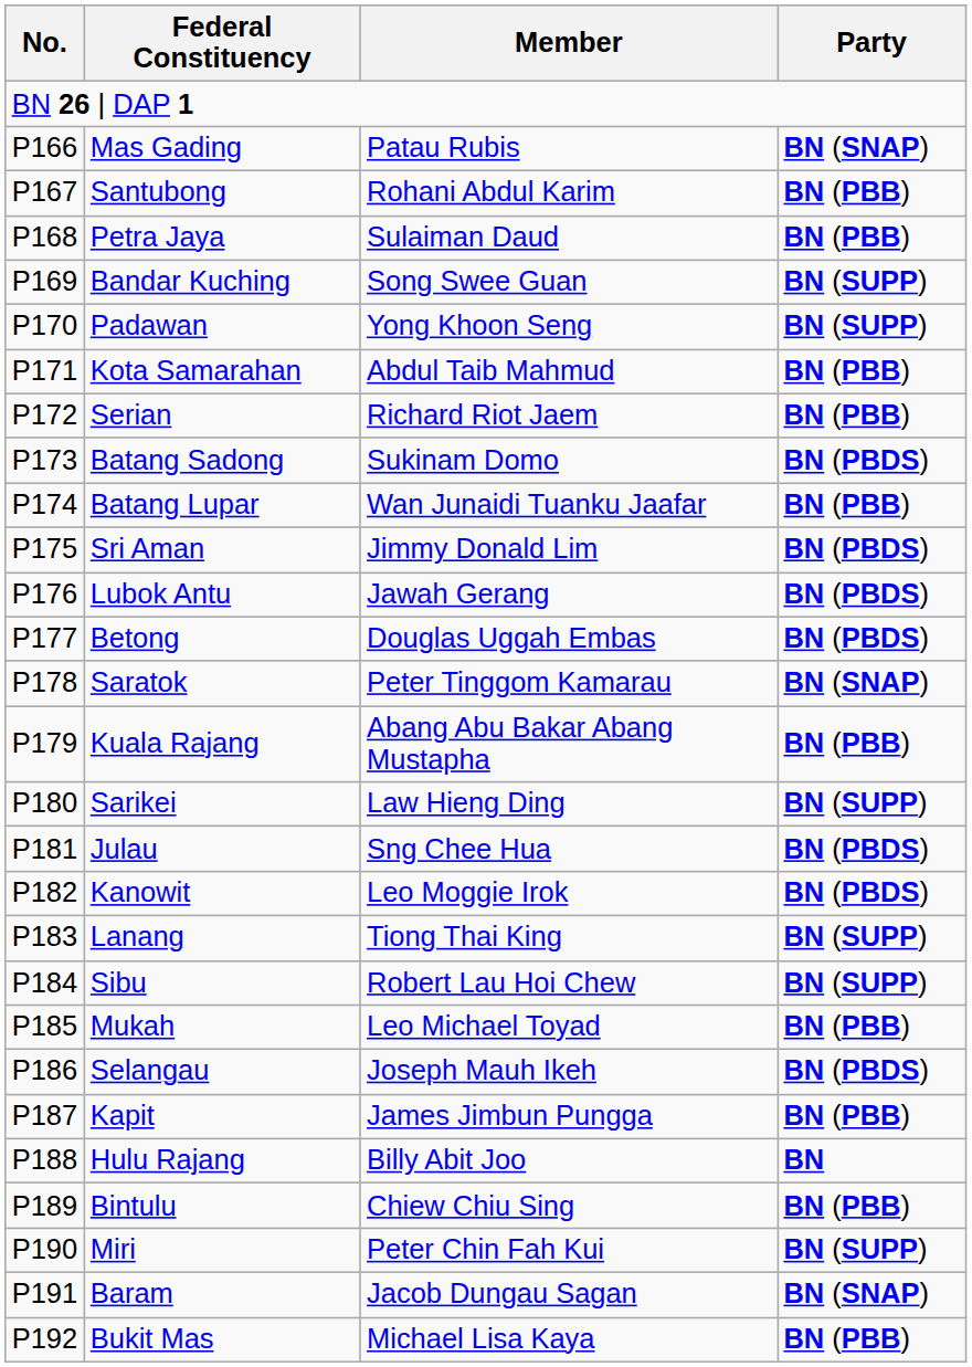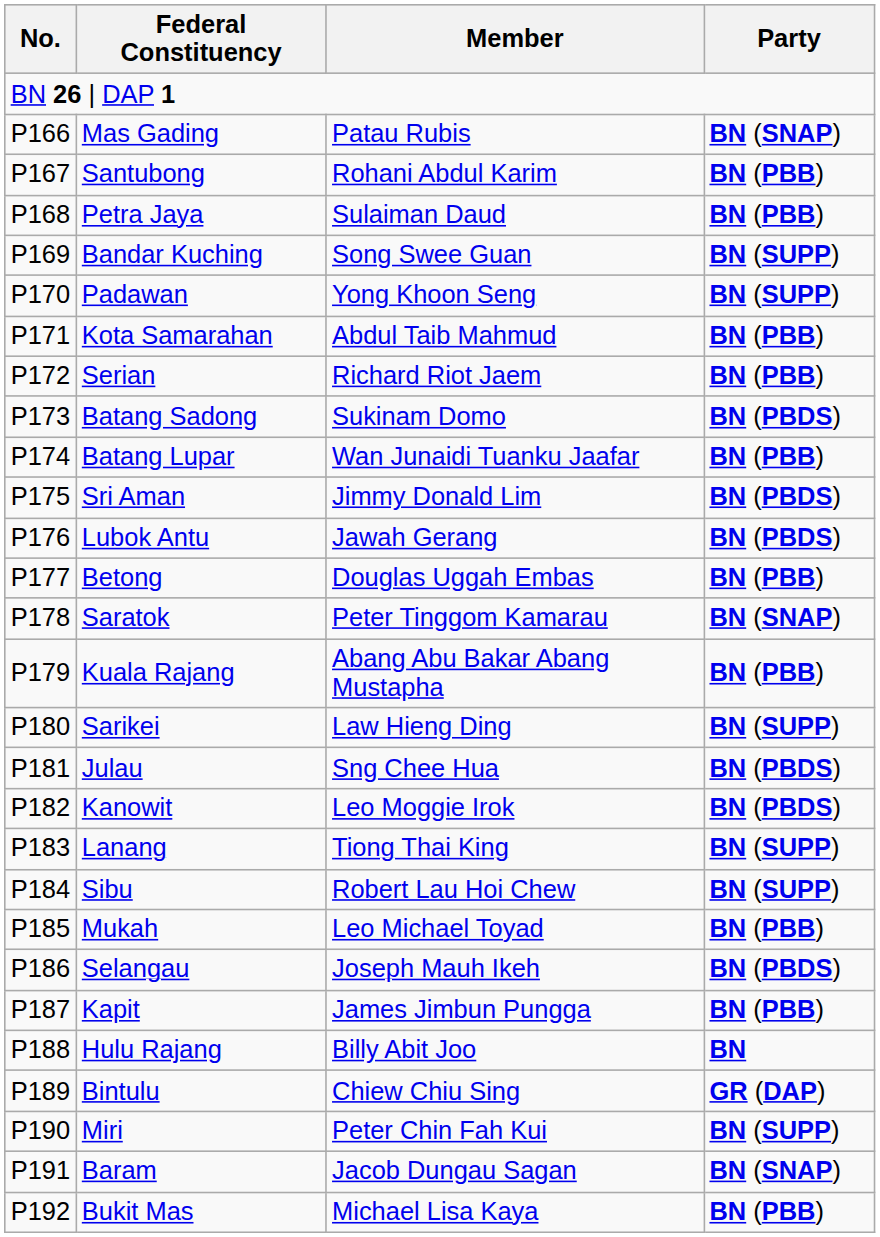Betong | Party: BN (PBDS) -> BN (PBB)
Bintulu | Party: BN (PBB) -> GR (DAP)
